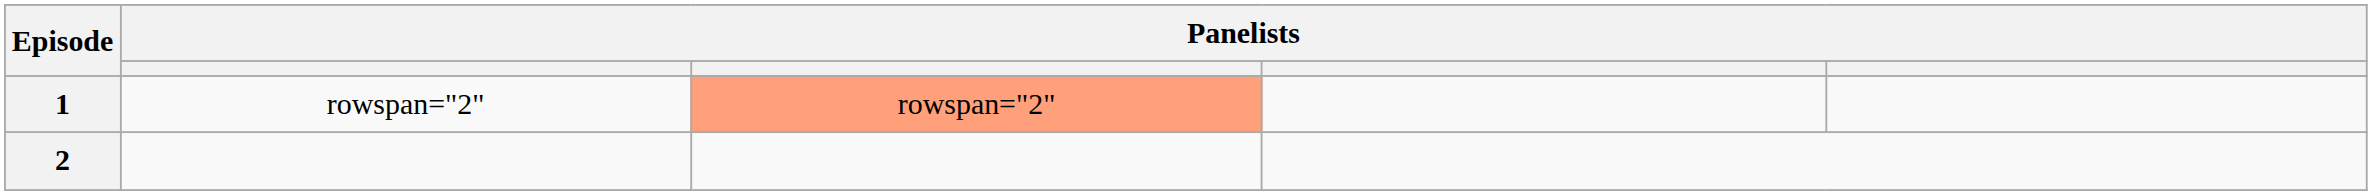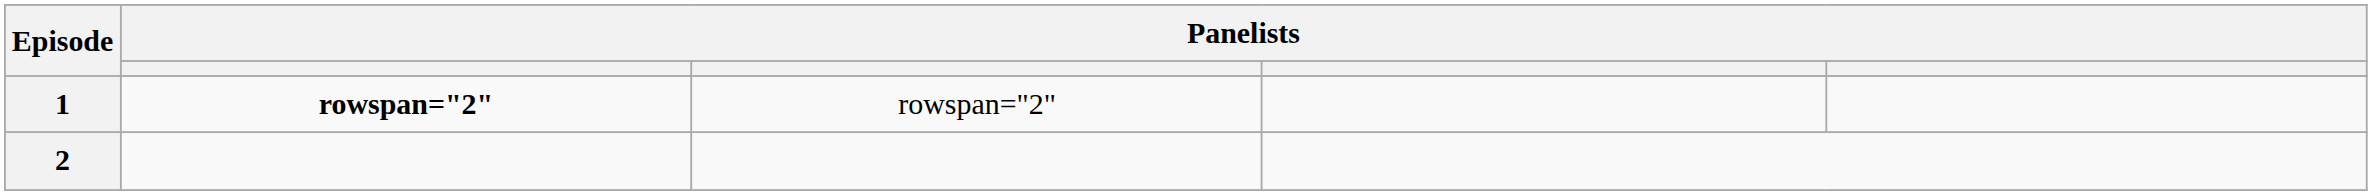1 | column 2: normal -> bold
1 | column 3: lightsalmon background -> no background
